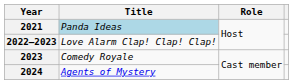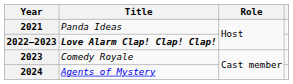2021 | Title: lightblue background -> no background
2022–2023 | Title: normal -> bold
